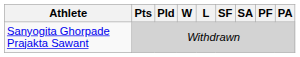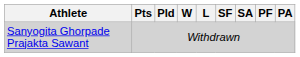Sanyogita Ghorpade Prajakta Sawant | Athlete: no background -> lightgrey background
